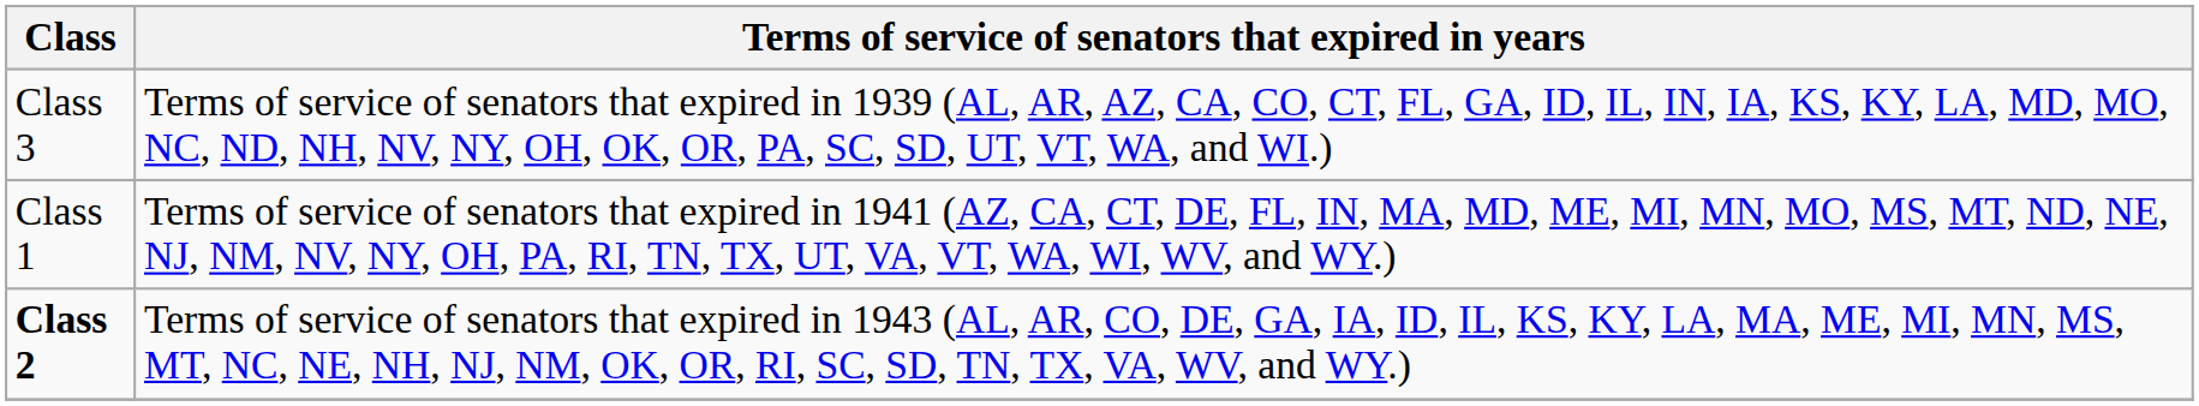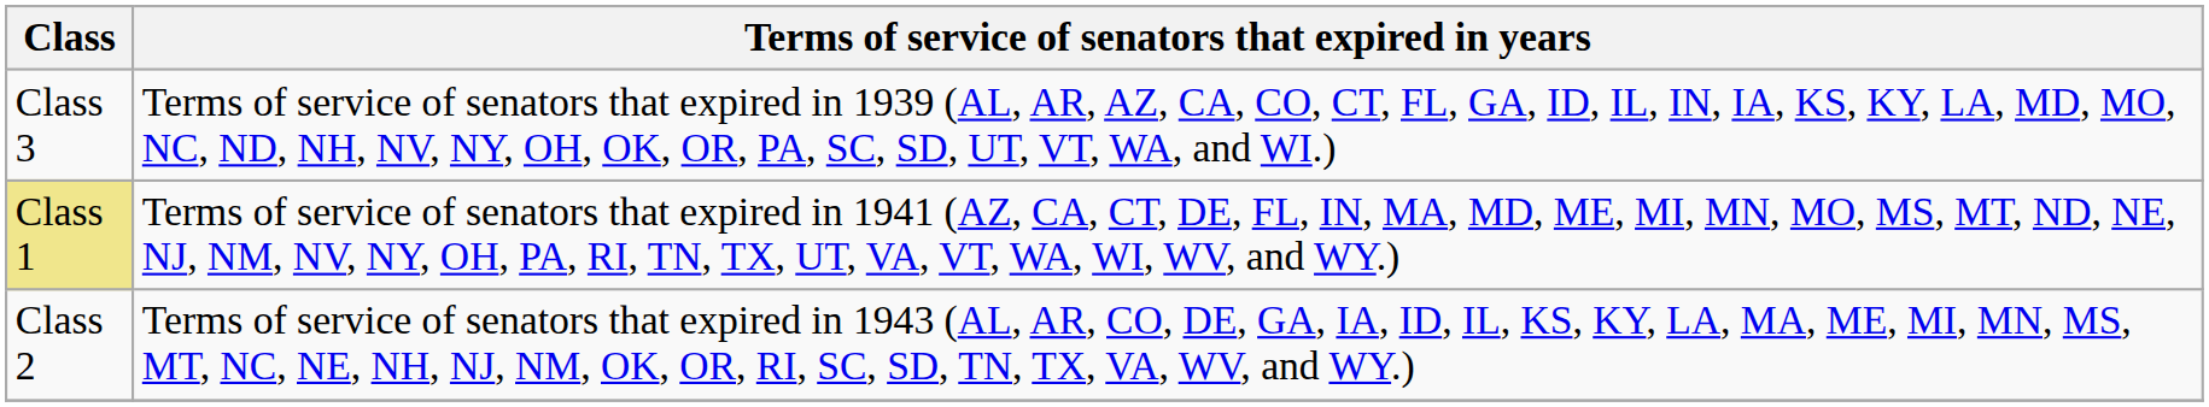Class 1 | Class: no background -> khaki background
Class 2 | Class: bold -> normal
